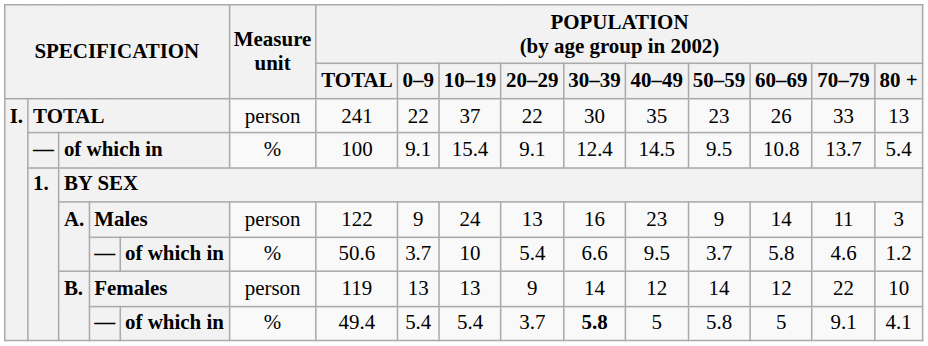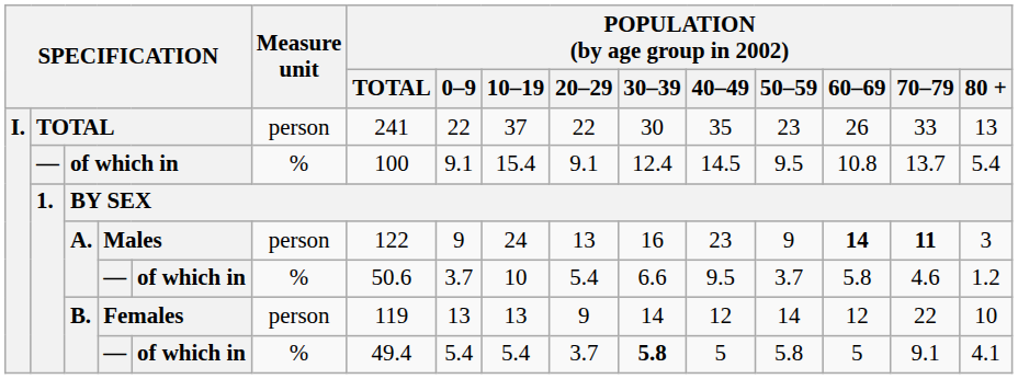Males | POPULATION (by age group in 2002) / 60–69: normal -> bold
Males | POPULATION (by age group in 2002) / 70–79: normal -> bold
